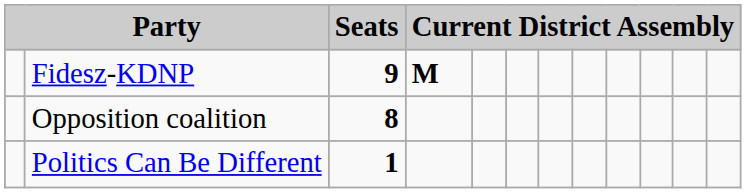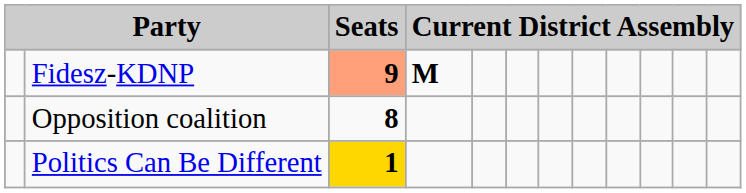Fidesz-KDNP | Seats: no background -> lightsalmon background
Politics Can Be Different | Seats: no background -> gold background
